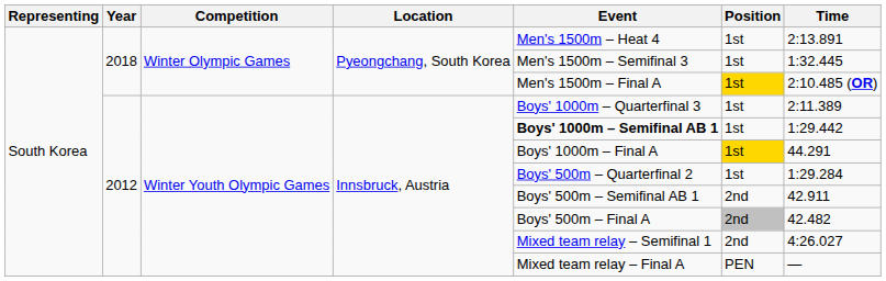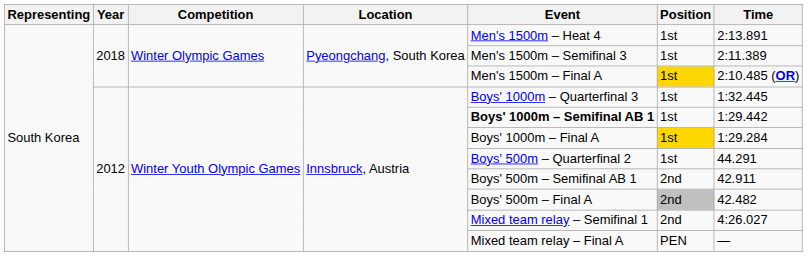row 3 | Time: 1:32.445 -> 2:11.389
row 5 | Time: 2:11.389 -> 1:32.445
row 7 | Time: 44.291 -> 1:29.284
row 8 | Time: 1:29.284 -> 44.291
